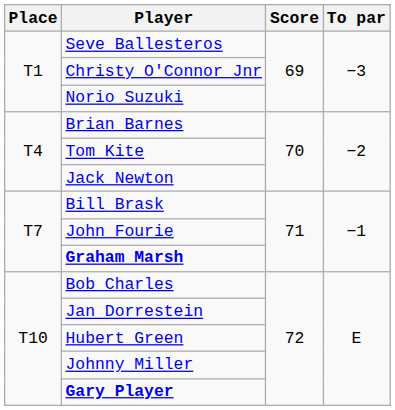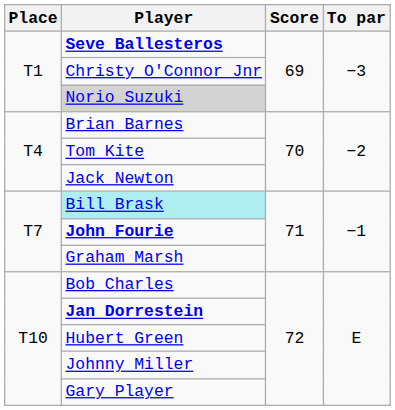Seve Ballesteros | Player: normal -> bold
Norio Suzuki | Player: no background -> lightgrey background
Bill Brask | Player: no background -> paleturquoise background
John Fourie | Player: normal -> bold
Graham Marsh | Player: bold -> normal
Jan Dorrestein | Player: normal -> bold
Gary Player | Player: bold -> normal
